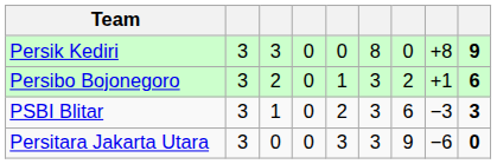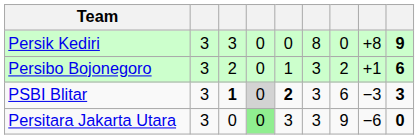PSBI Blitar | column 3: normal -> bold
PSBI Blitar | column 4: no background -> lightgrey background
PSBI Blitar | column 5: normal -> bold
Persitara Jakarta Utara | column 4: no background -> lightgreen background
